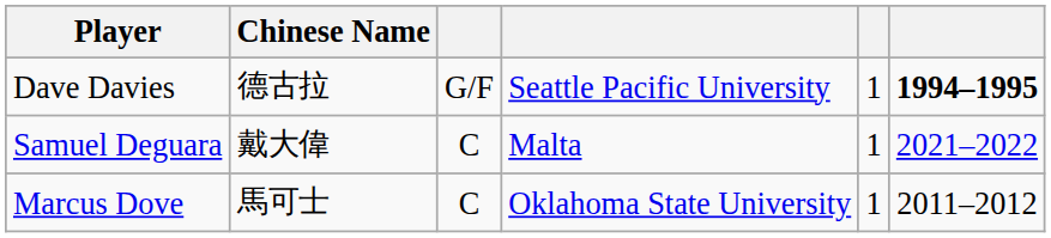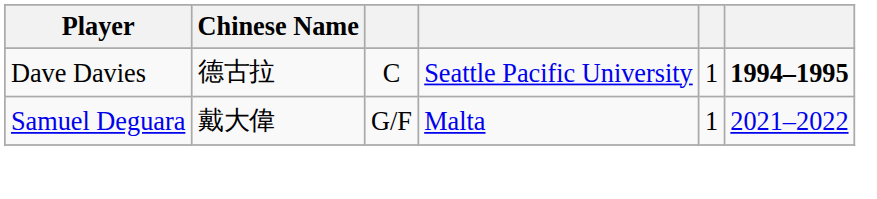Dave Davies | column 3: G/F -> C
Samuel Deguara | column 3: C -> G/F
- row: Marcus Dove | 馬可士 | C | Oklahoma State University | 1 | 2011–2012
